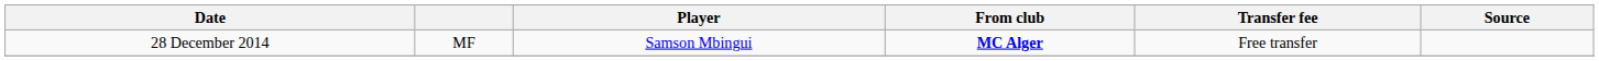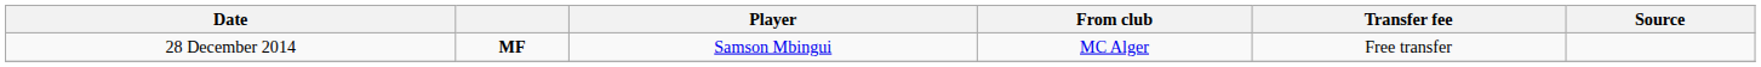28 December 2014 | column 2: normal -> bold
28 December 2014 | From club: bold -> normal
